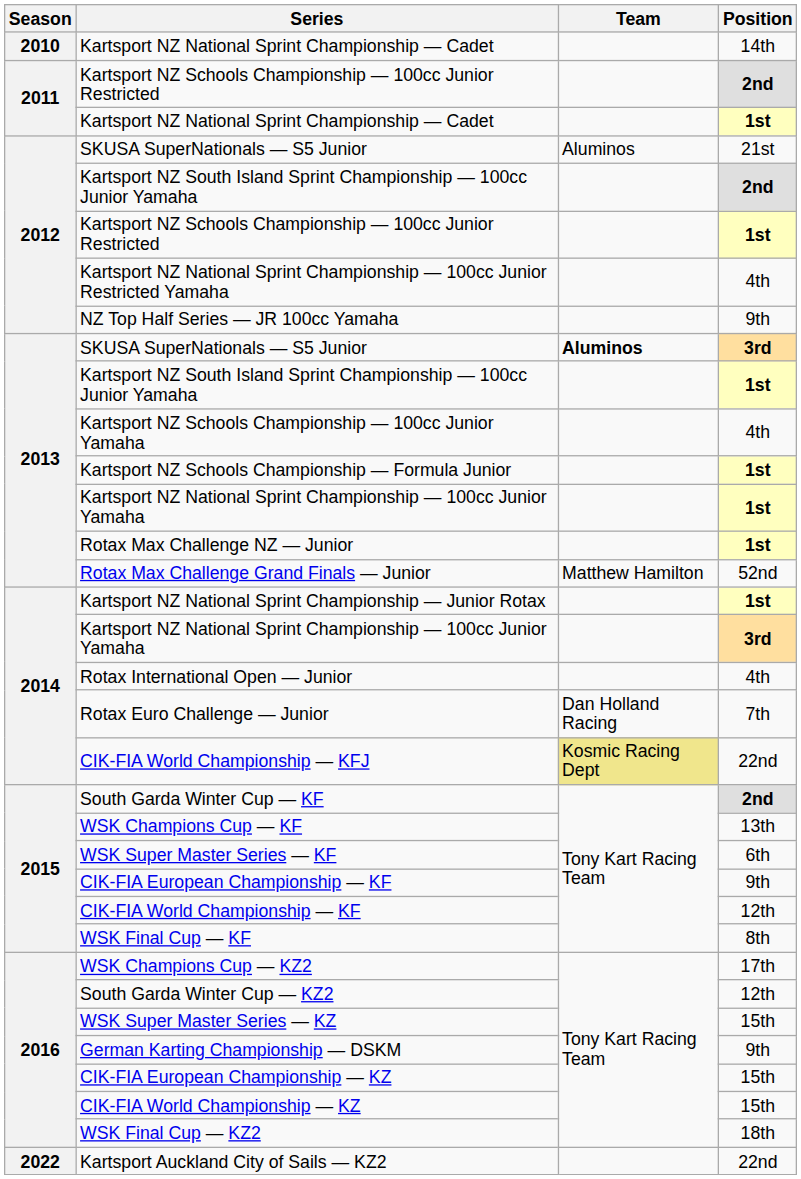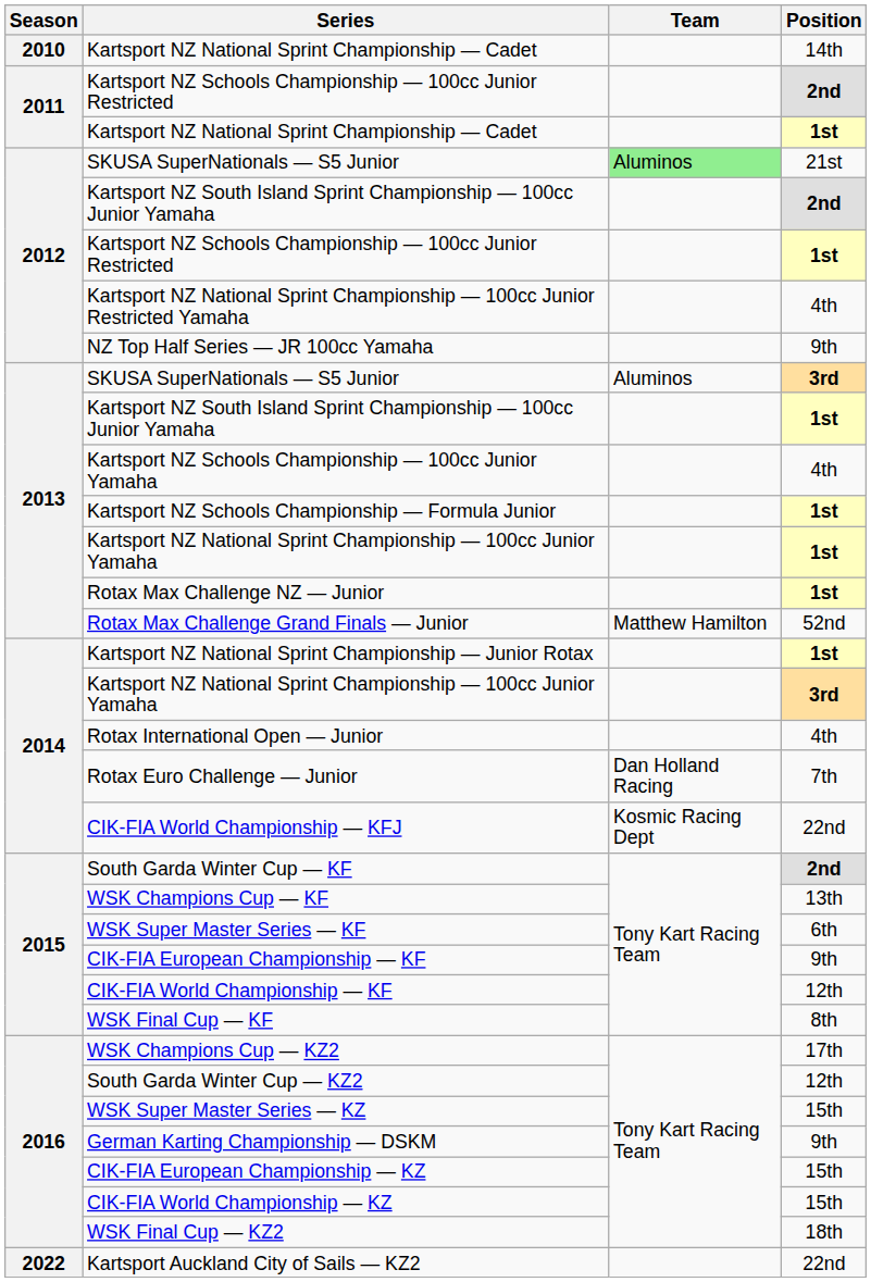SKUSA SuperNationals — S5 Junior / 21st | Team: no background -> lightgreen background
SKUSA SuperNationals — S5 Junior / 3rd | Team: bold -> normal
CIK-FIA World Championship — KFJ | Team: khaki background -> no background
